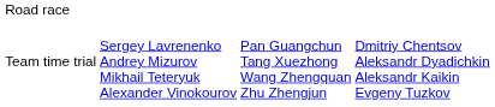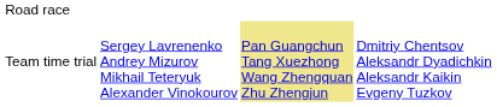Team time trial | column 3: no background -> khaki background
